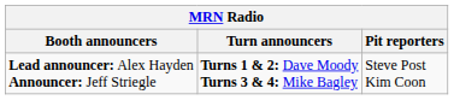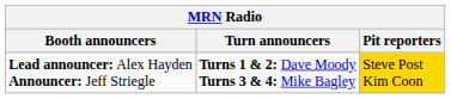Lead announcer: Alex Hayden Announcer: Jeff Striegle | Pit reporters: no background -> gold background
